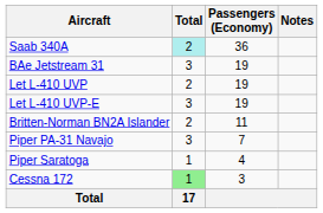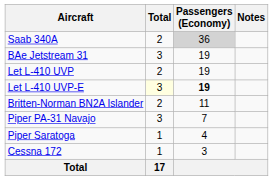Saab 340A | Total: paleturquoise background -> no background
Saab 340A | Passengers (Economy): no background -> lightgrey background
Let L-410 UVP-E | Total: no background -> lightyellow background
Let L-410 UVP-E | Passengers (Economy): normal -> bold
Cessna 172 | Total: lightgreen background -> no background
